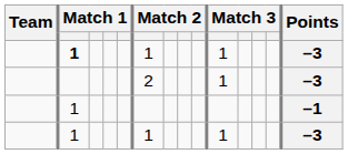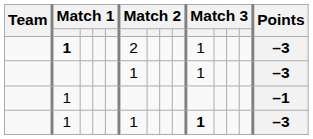row 3 | column 6: 1 -> 2
row 4 | column 6: 2 -> 1
row 6 | column 10: normal -> bold
